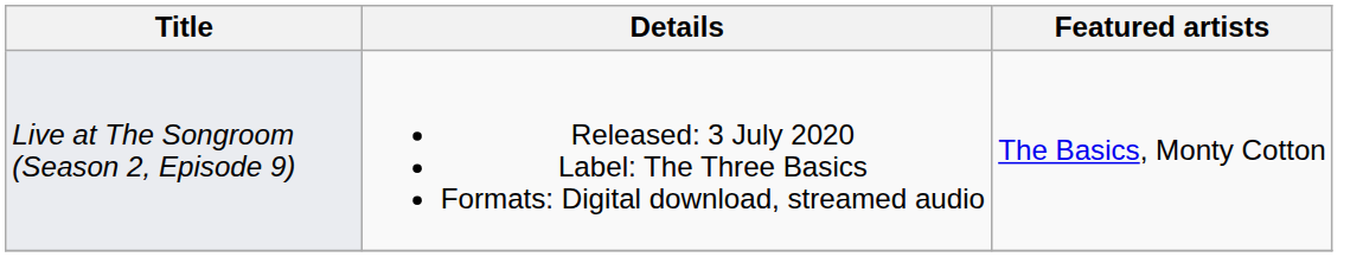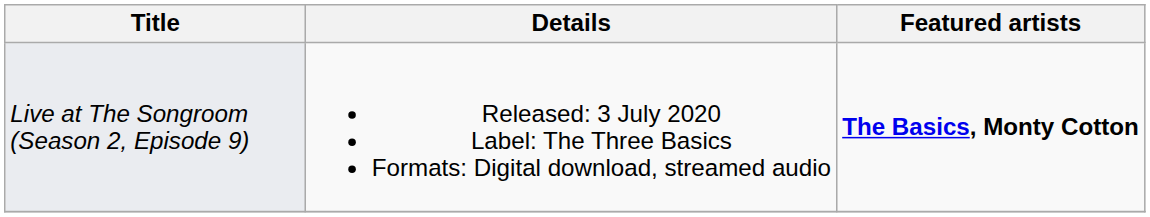Live at The Songroom (Season 2, Episode 9) | Featured artists: normal -> bold
